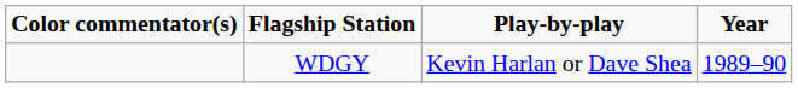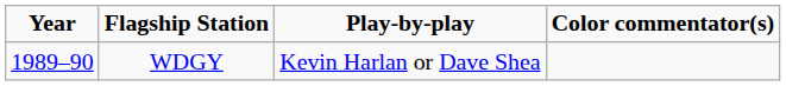columns swapped: Year <-> Color commentator(s)
